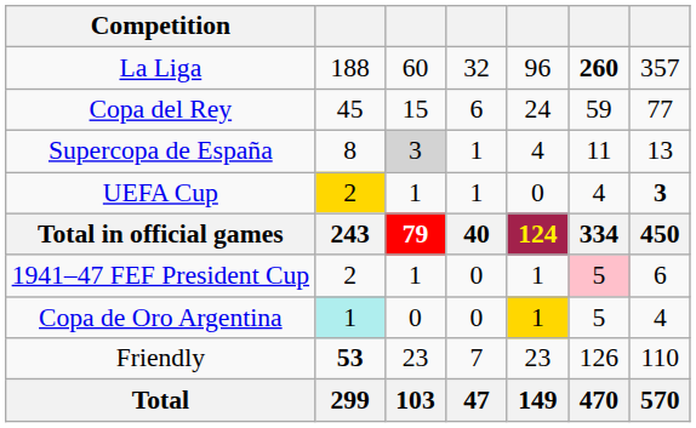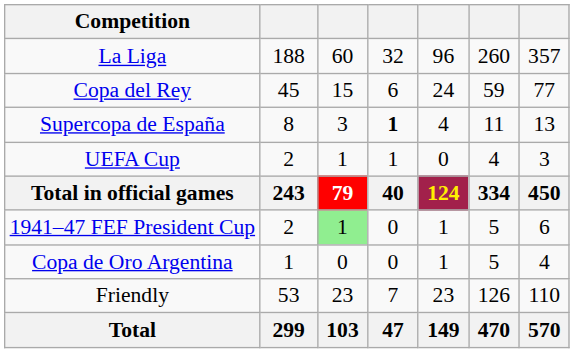La Liga | column 6: bold -> normal
Supercopa de España | column 3: lightgrey background -> no background
Supercopa de España | column 4: normal -> bold
UEFA Cup | column 2: gold background -> no background
UEFA Cup | column 7: bold -> normal
1941–47 FEF President Cup | column 3: no background -> lightgreen background
1941–47 FEF President Cup | column 6: pink background -> no background
Copa de Oro Argentina | column 2: paleturquoise background -> no background
Copa de Oro Argentina | column 5: gold background -> no background
Friendly | column 2: bold -> normal
